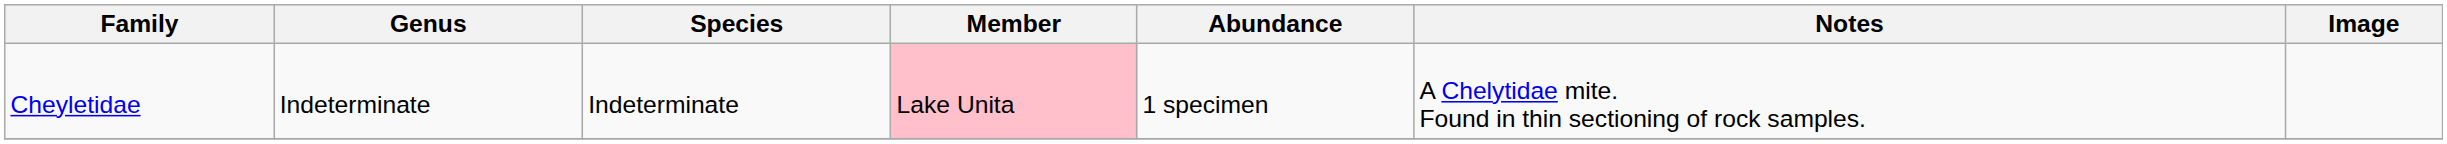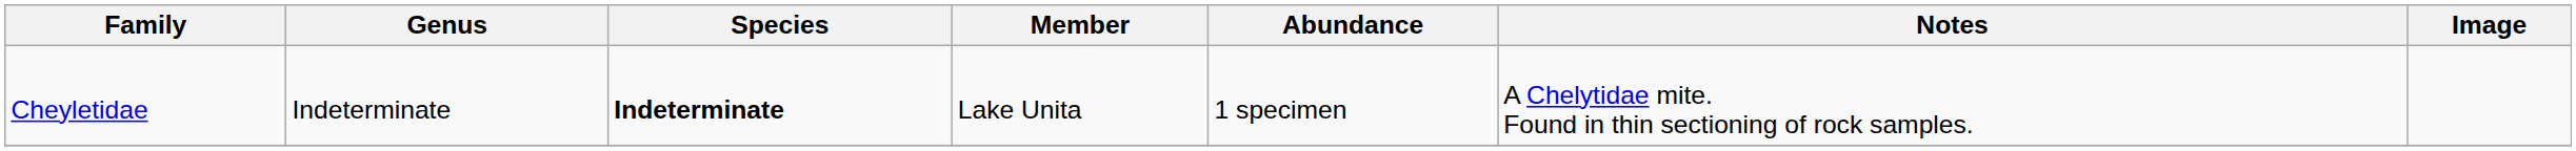Cheyletidae | Species: normal -> bold
Cheyletidae | Member: pink background -> no background
